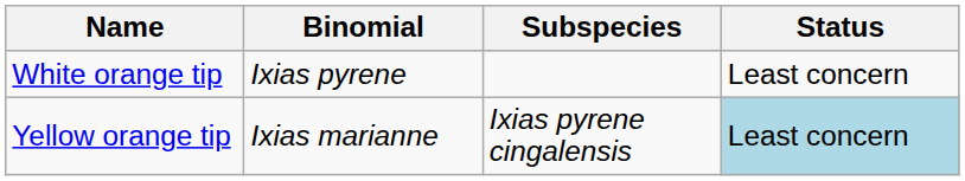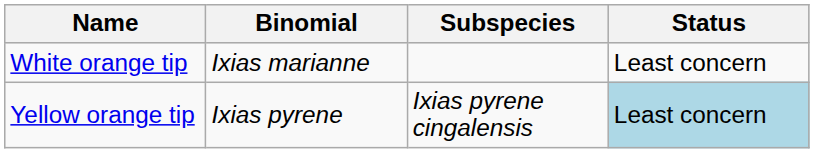White orange tip | Binomial: Ixias pyrene -> Ixias marianne
Yellow orange tip | Binomial: Ixias marianne -> Ixias pyrene
